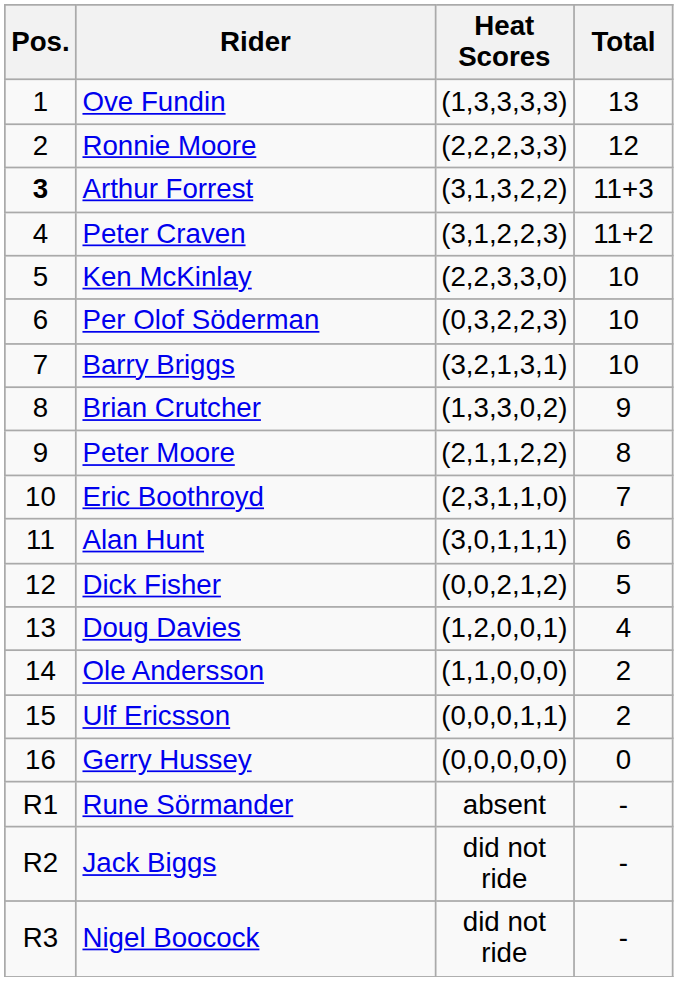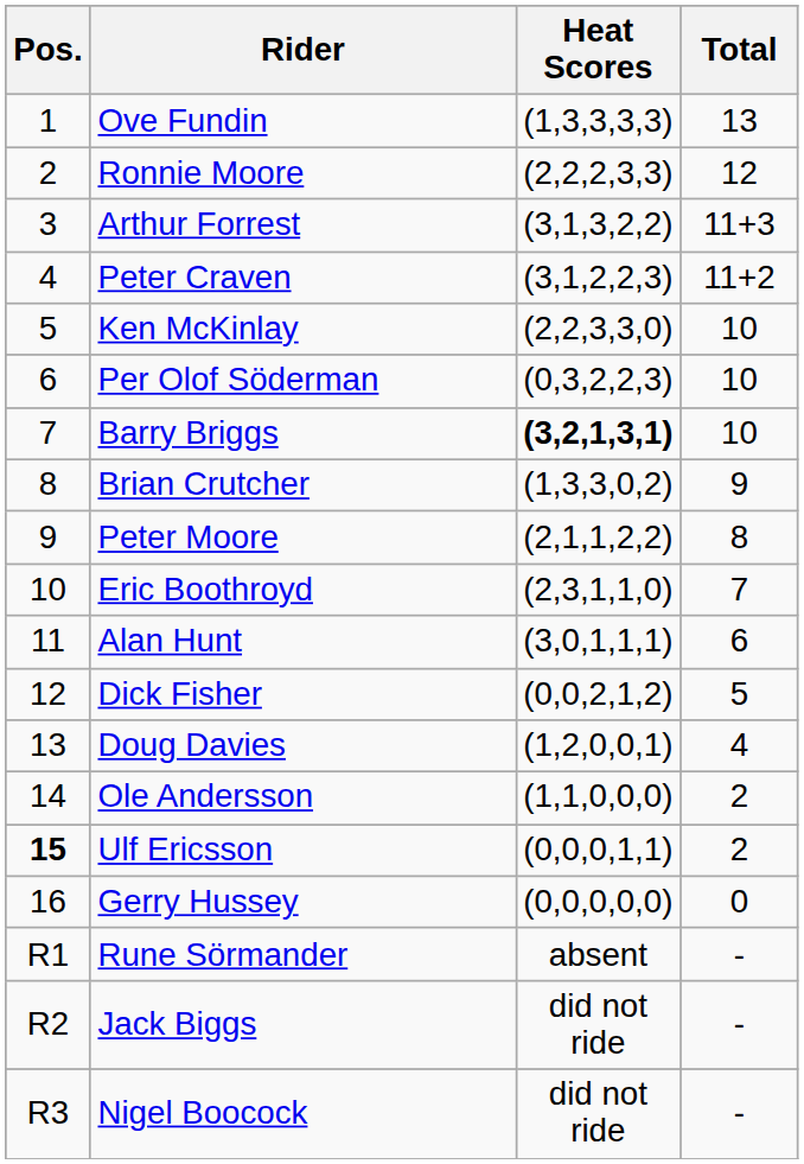Arthur Forrest | Pos.: bold -> normal
Barry Briggs | Heat Scores: normal -> bold
Ulf Ericsson | Pos.: normal -> bold
